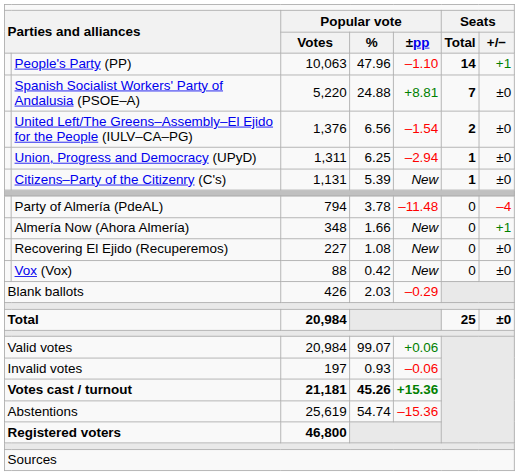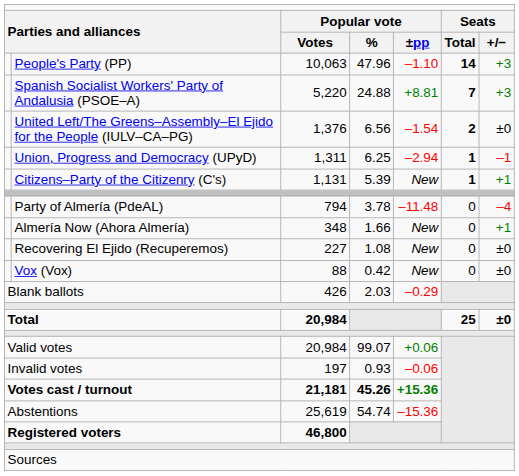People's Party (PP) | column 7: +1 -> +3
Spanish Socialist Workers' Party of Andalusia (PSOE–A) | column 7: ±0 -> +3
Union, Progress and Democracy (UPyD) | column 7: ±0 -> –1
Citizens–Party of the Citizenry (C's) | column 7: ±0 -> +1
